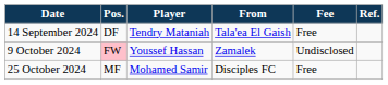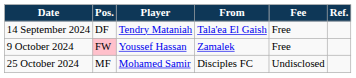9 October 2024 | Fee: Undisclosed -> Free
25 October 2024 | Fee: Free -> Undisclosed
